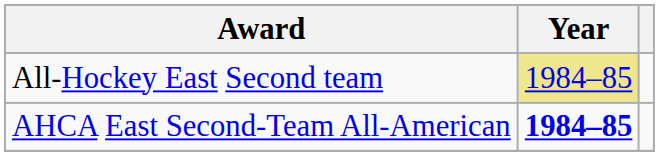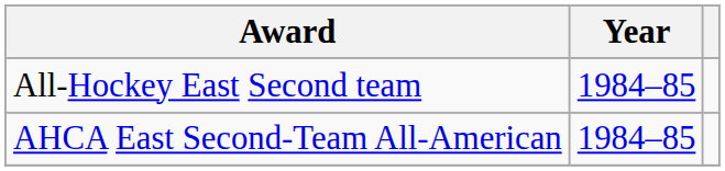row 2 | Year: khaki background -> no background
row 3 | Year: bold -> normal
